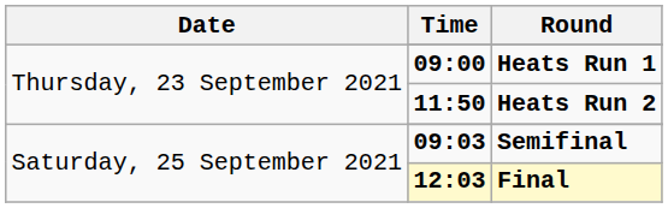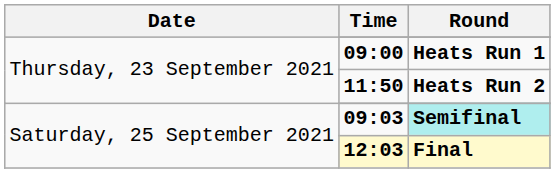09:03 | Round: no background -> paleturquoise background
